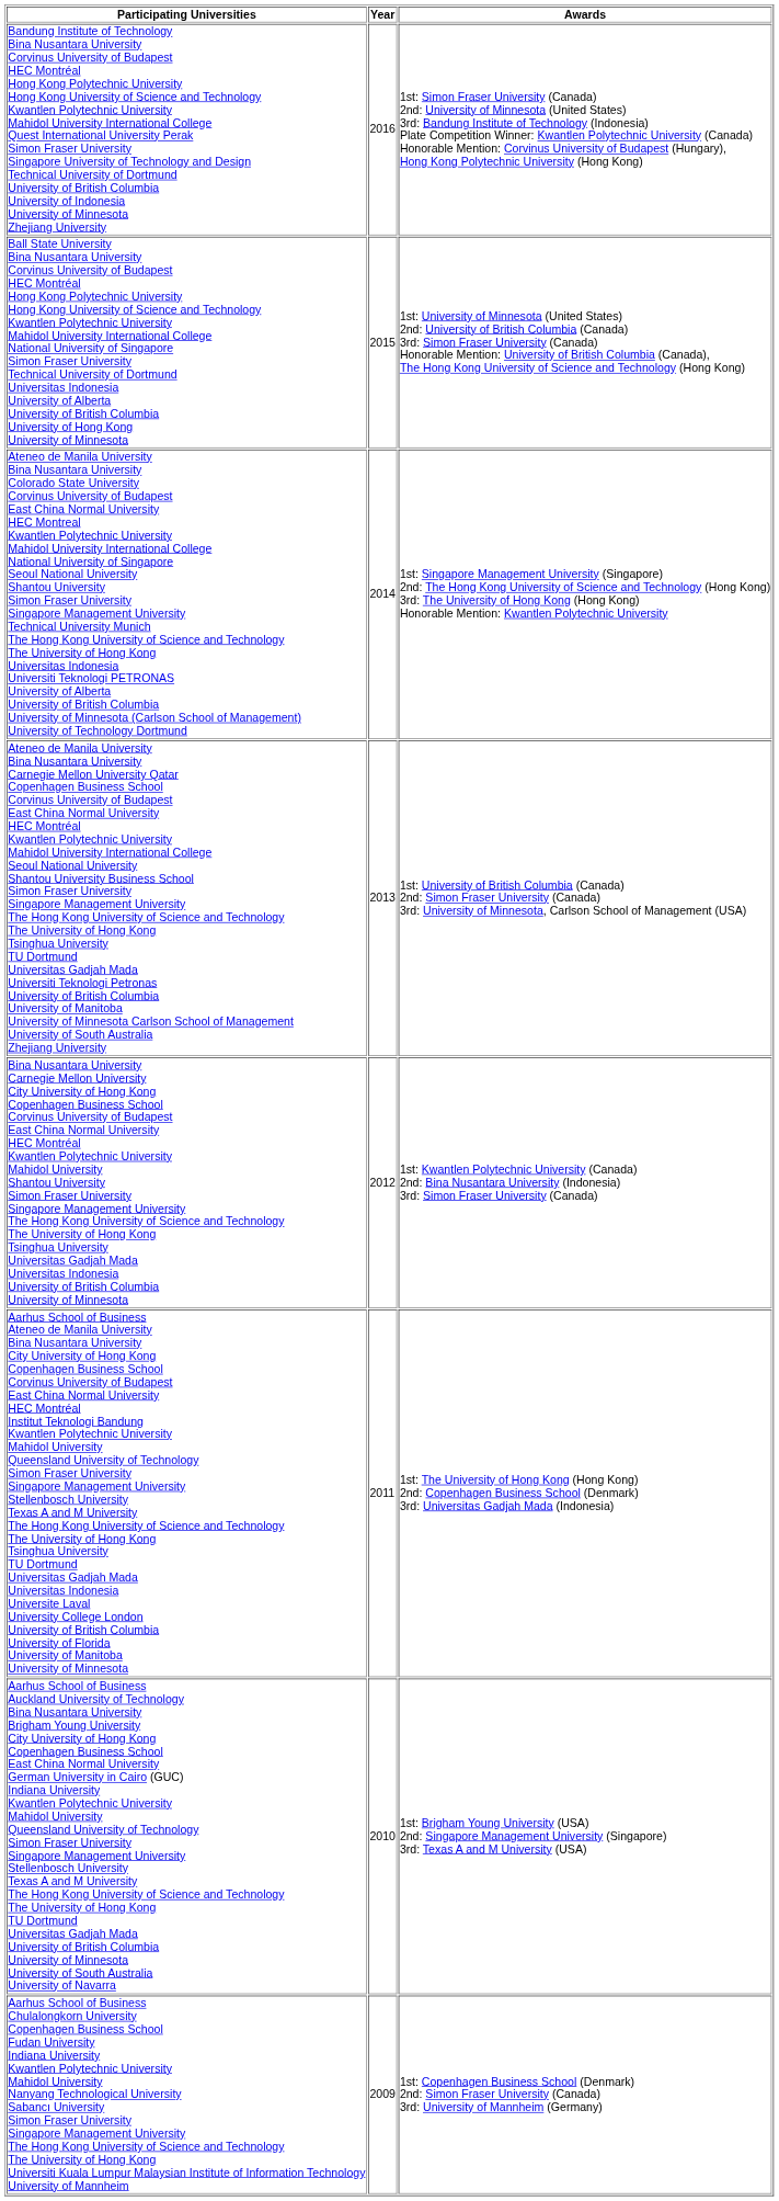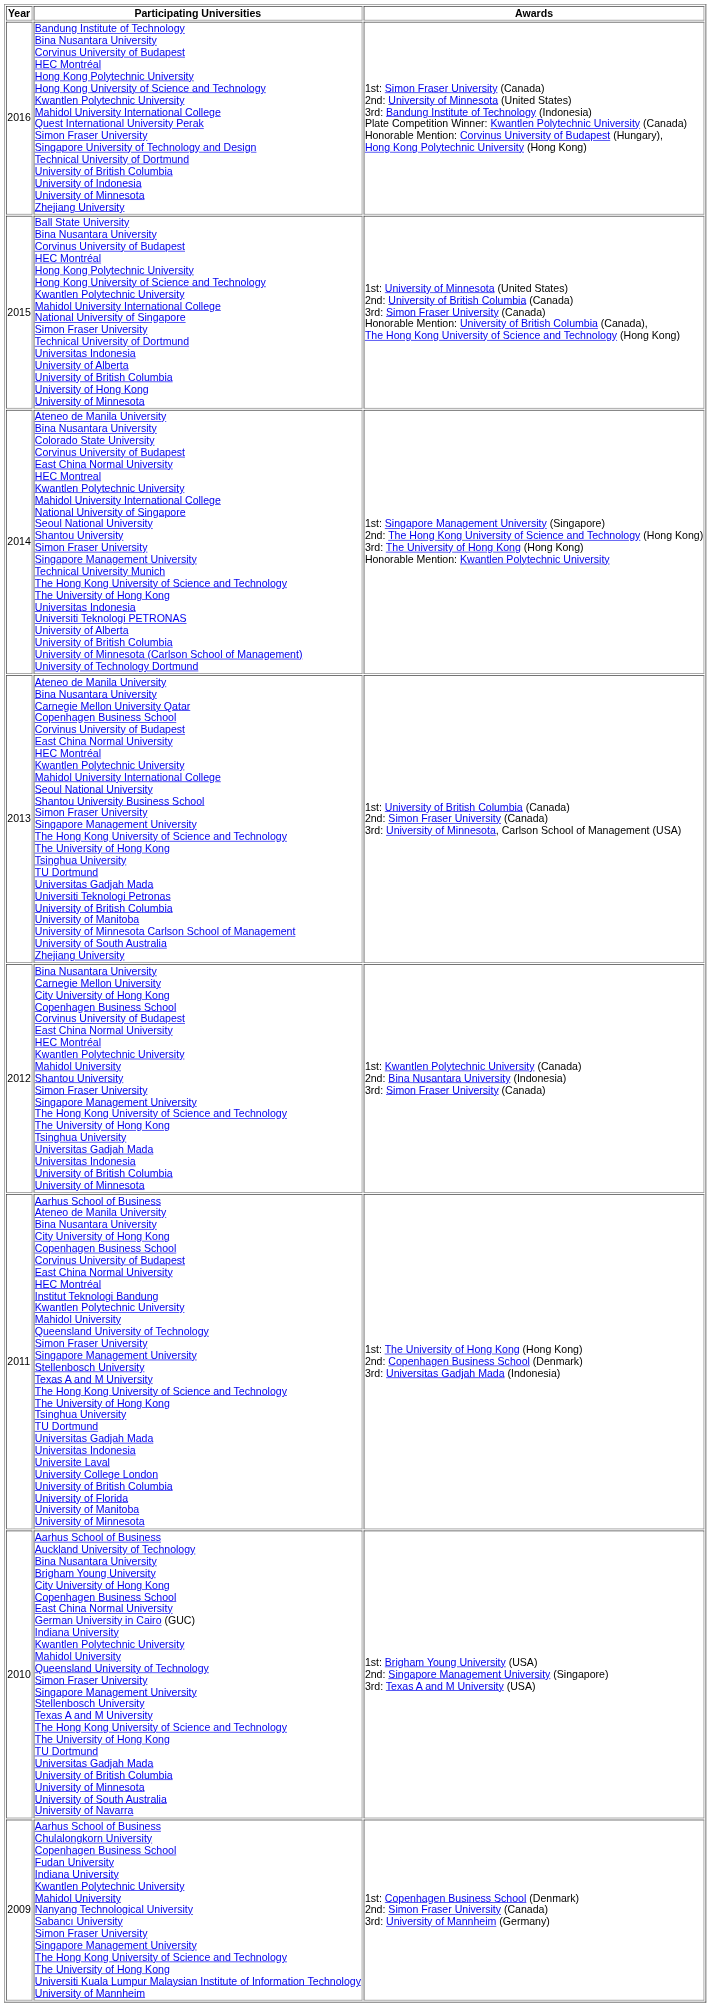columns swapped: Year <-> Participating Universities
